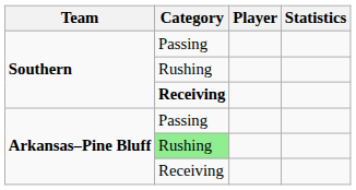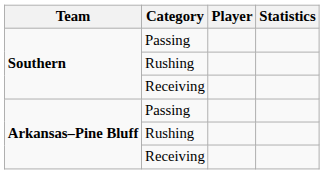Southern / Receiving | Category: bold -> normal
Arkansas–Pine Bluff / Rushing | Category: lightgreen background -> no background
